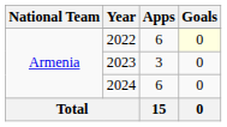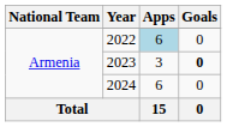2022 | Apps: no background -> lightblue background
2022 | Goals: lightyellow background -> no background
2023 | Goals: normal -> bold
